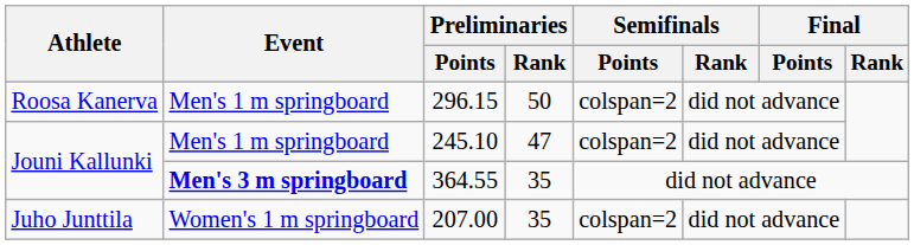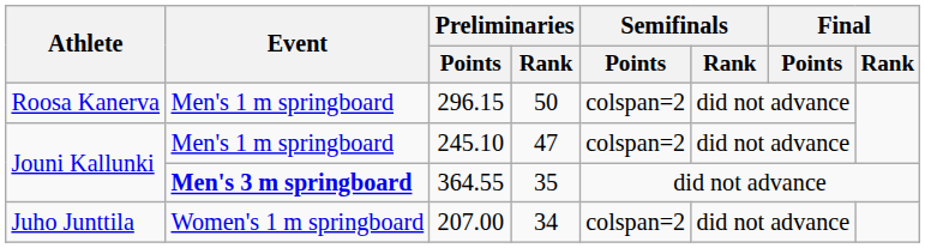207.00 | Preliminaries / Rank: 35 -> 34
